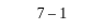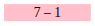row 1 | column 1: no background -> pink background
